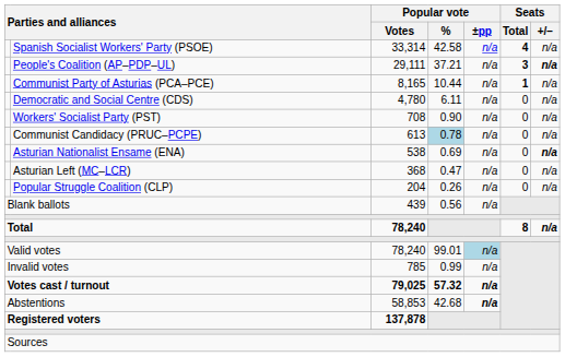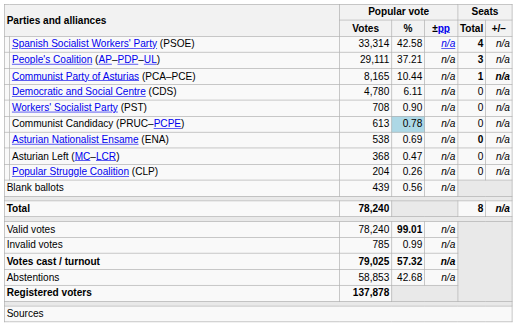People's Coalition (AP–PDP–UL) | Seats / +/−: bold -> normal
Communist Party of Asturias (PCA–PCE) | Seats / +/−: normal -> bold
Asturian Nationalist Ensame (ENA) | Seats / Total: normal -> bold
Asturian Nationalist Ensame (ENA) | Seats / +/−: bold -> normal
Valid votes | Popular vote / %: normal -> bold
Valid votes | Popular vote / ±pp: lightblue background -> no background
Abstentions | Popular vote / ±pp: bold -> normal
